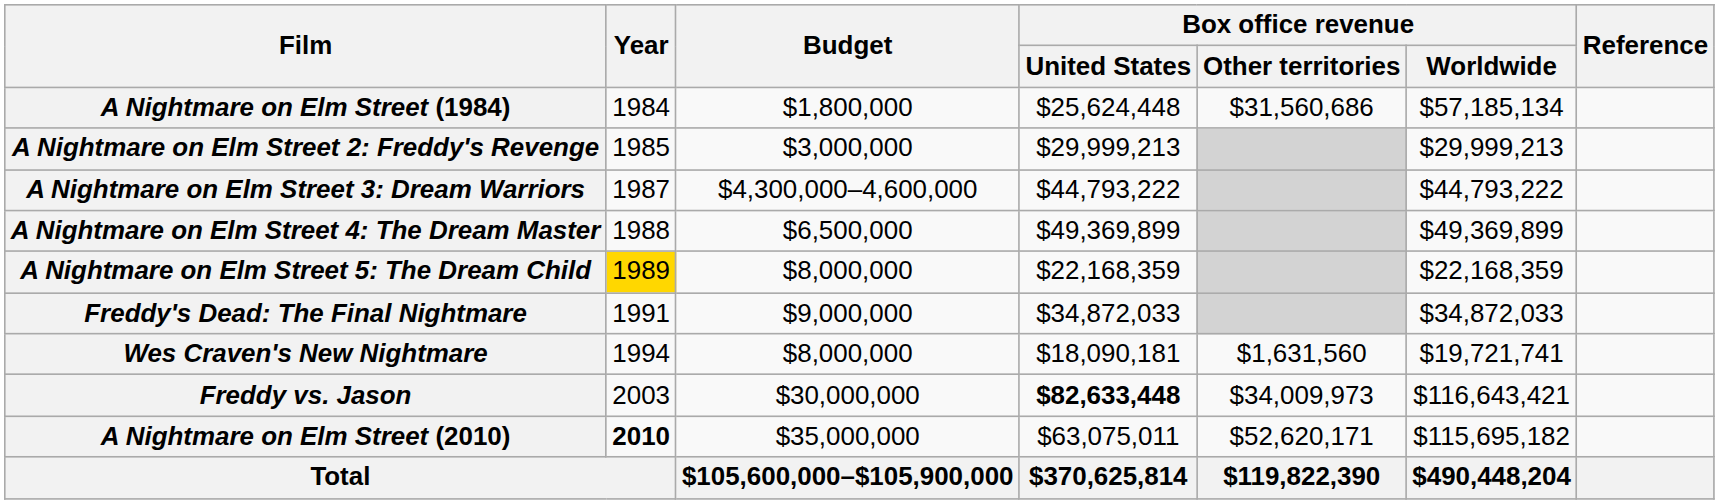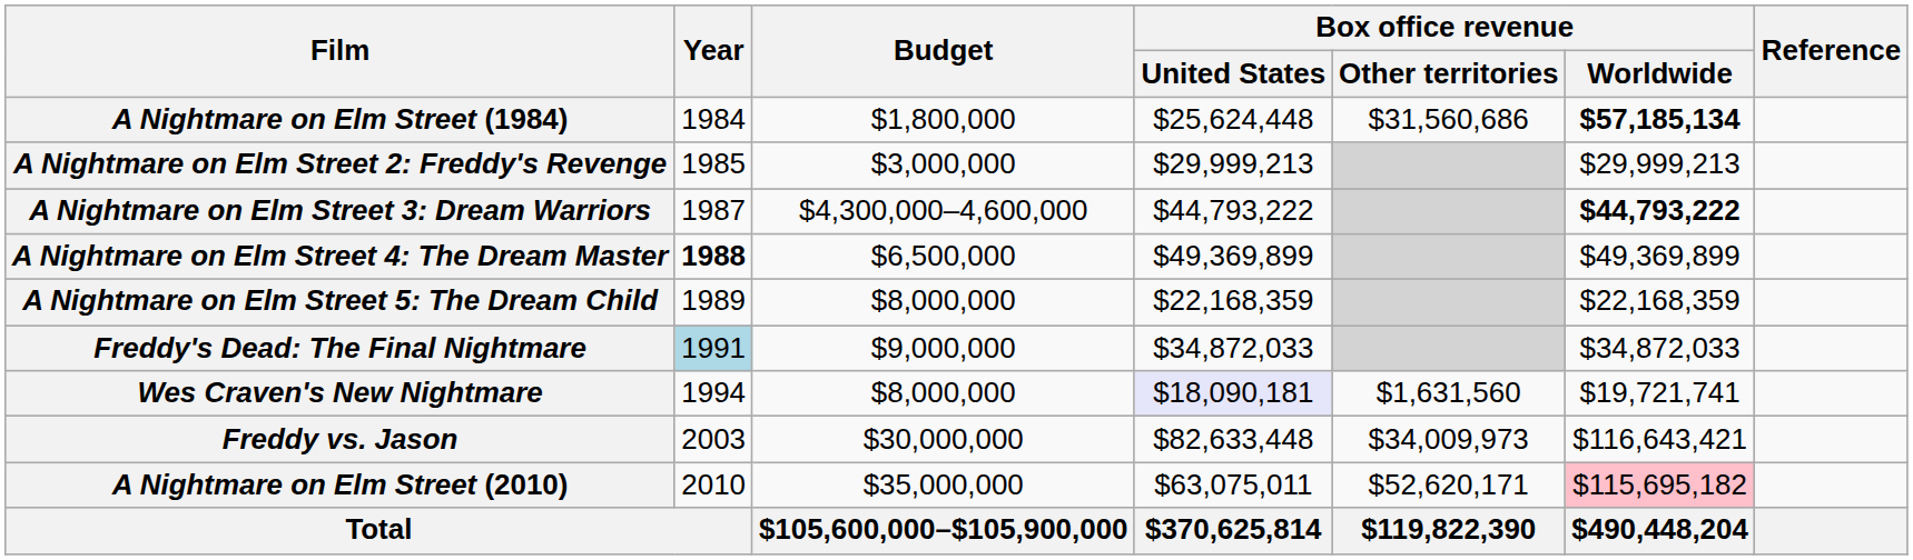A Nightmare on Elm Street (1984) | Box office revenue / Worldwide: normal -> bold
A Nightmare on Elm Street 3: Dream Warriors | Box office revenue / Worldwide: normal -> bold
A Nightmare on Elm Street 4: The Dream Master | Year: normal -> bold
A Nightmare on Elm Street 5: The Dream Child | Year: gold background -> no background
Freddy's Dead: The Final Nightmare | Year: no background -> lightblue background
Wes Craven's New Nightmare | Box office revenue / United States: no background -> lavender background
Freddy vs. Jason | Box office revenue / United States: bold -> normal
A Nightmare on Elm Street (2010) | Year: bold -> normal
A Nightmare on Elm Street (2010) | Box office revenue / Worldwide: no background -> pink background
